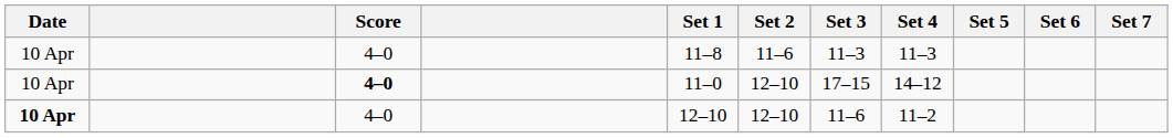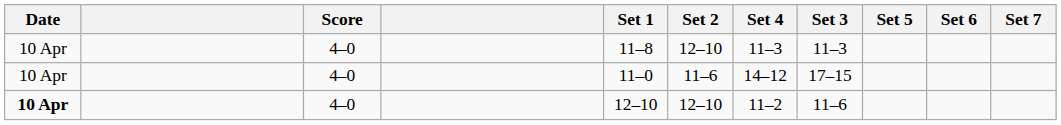columns swapped: Set 3 <-> Set 4
row 2 | Set 2: 11–6 -> 12–10
row 3 | Score: bold -> normal
row 3 | Set 2: 12–10 -> 11–6
